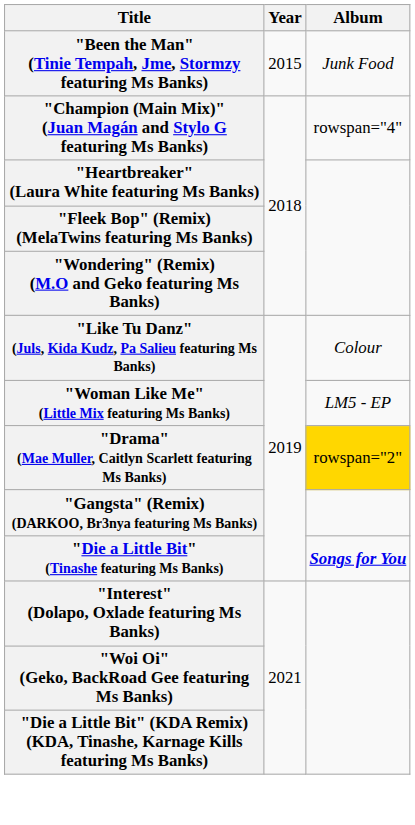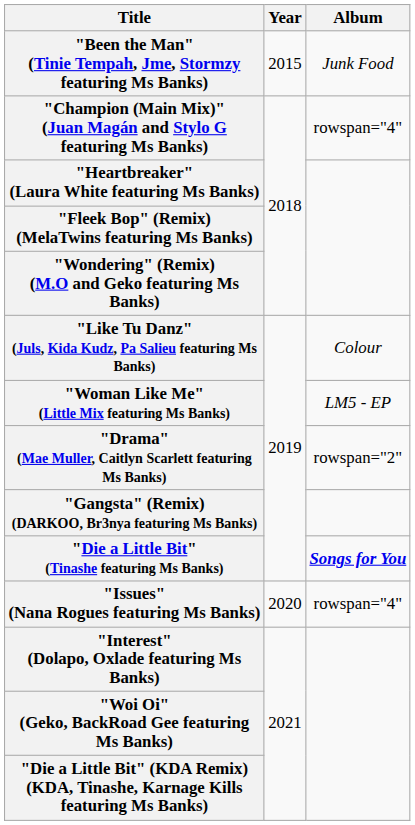"Drama" (Mae Muller, Caitlyn Scarlett featuring Ms Banks) | Album: gold background -> no background
+ row: "Issues" (Nana Rogues featuring Ms Banks) | 2020 | rowspan="4"
